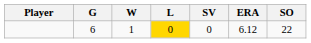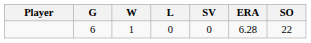row 2 | L: gold background -> no background
row 2 | ERA: 6.12 -> 6.28
